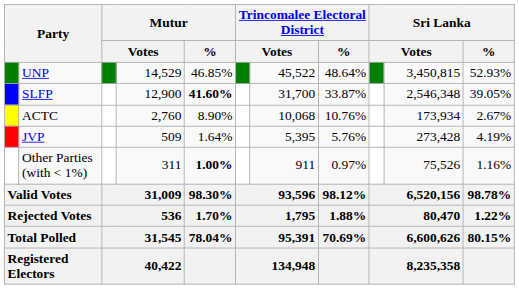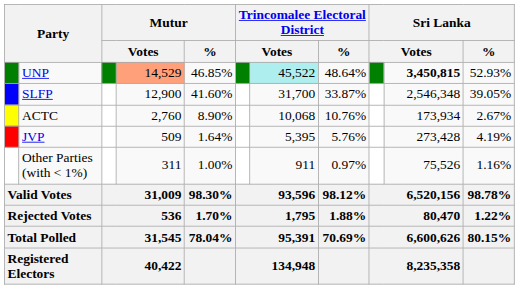UNP | column 4: no background -> lightsalmon background
UNP | column 7: no background -> paleturquoise background
UNP | column 10: normal -> bold
SLFP | Mutur / %: bold -> normal
Other Parties (with < 1%) | Mutur / %: bold -> normal
